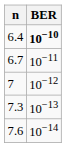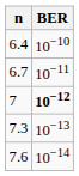6.4 | BER: bold -> normal
7 | BER: normal -> bold
